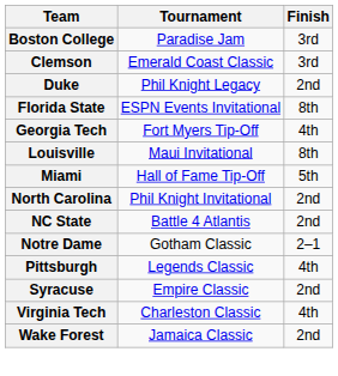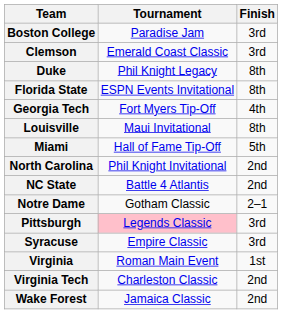Duke | Finish: 2nd -> 8th
Pittsburgh | Tournament: no background -> pink background
Pittsburgh | Finish: 4th -> 3rd
Syracuse | Finish: 2nd -> 3rd
+ row: Virginia | Roman Main Event | 1st
Virginia Tech | Finish: 4th -> 2nd
